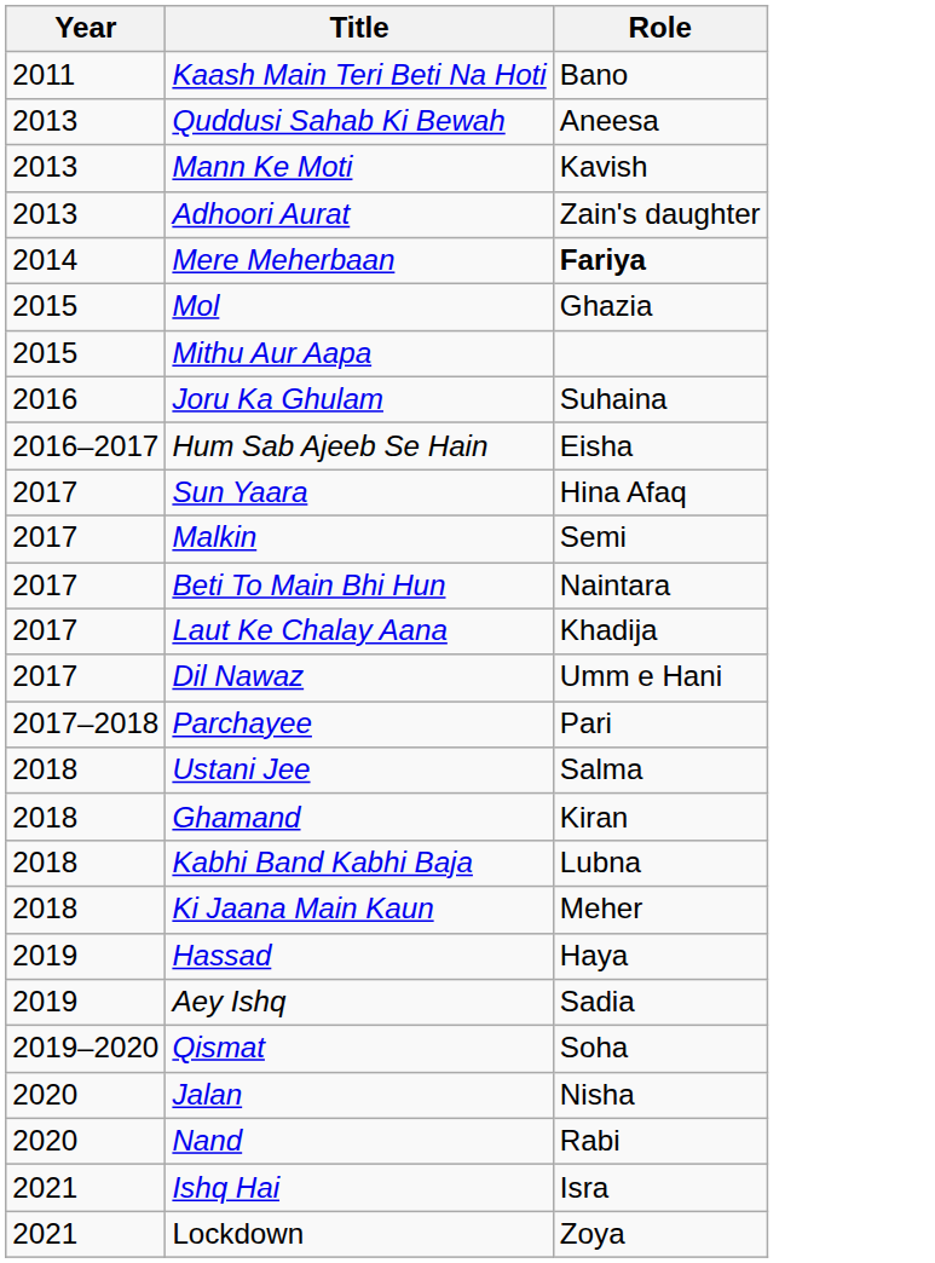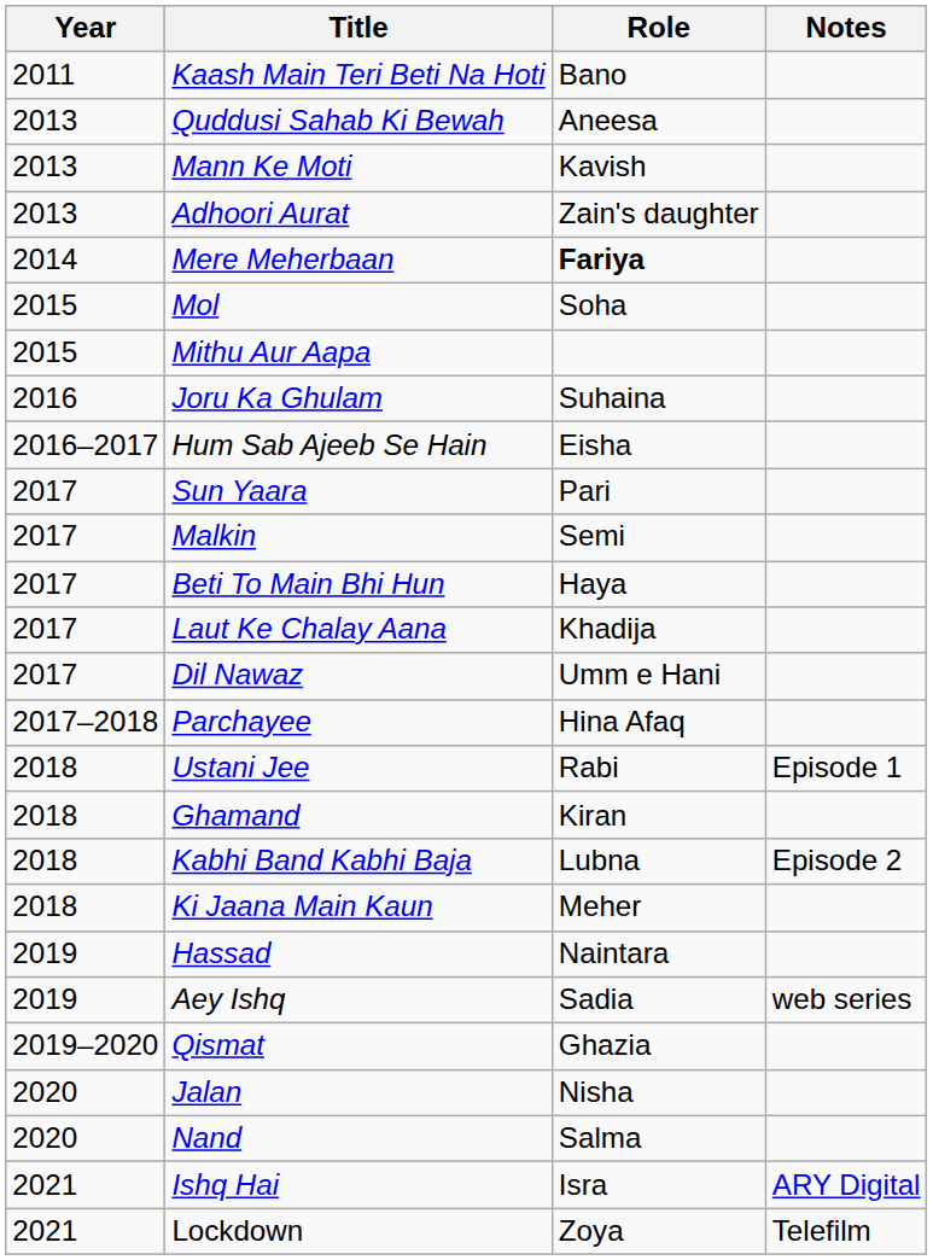+ column: Notes | Episode 1 | Episode 2 | web series | ARY Digital | Telefilm
Mol | Role: Ghazia -> Soha
Sun Yaara | Role: Hina Afaq -> Pari
Beti To Main Bhi Hun | Role: Naintara -> Haya
Parchayee | Role: Pari -> Hina Afaq
Ustani Jee | Role: Salma -> Rabi
Hassad | Role: Haya -> Naintara
Qismat | Role: Soha -> Ghazia
Nand | Role: Rabi -> Salma
